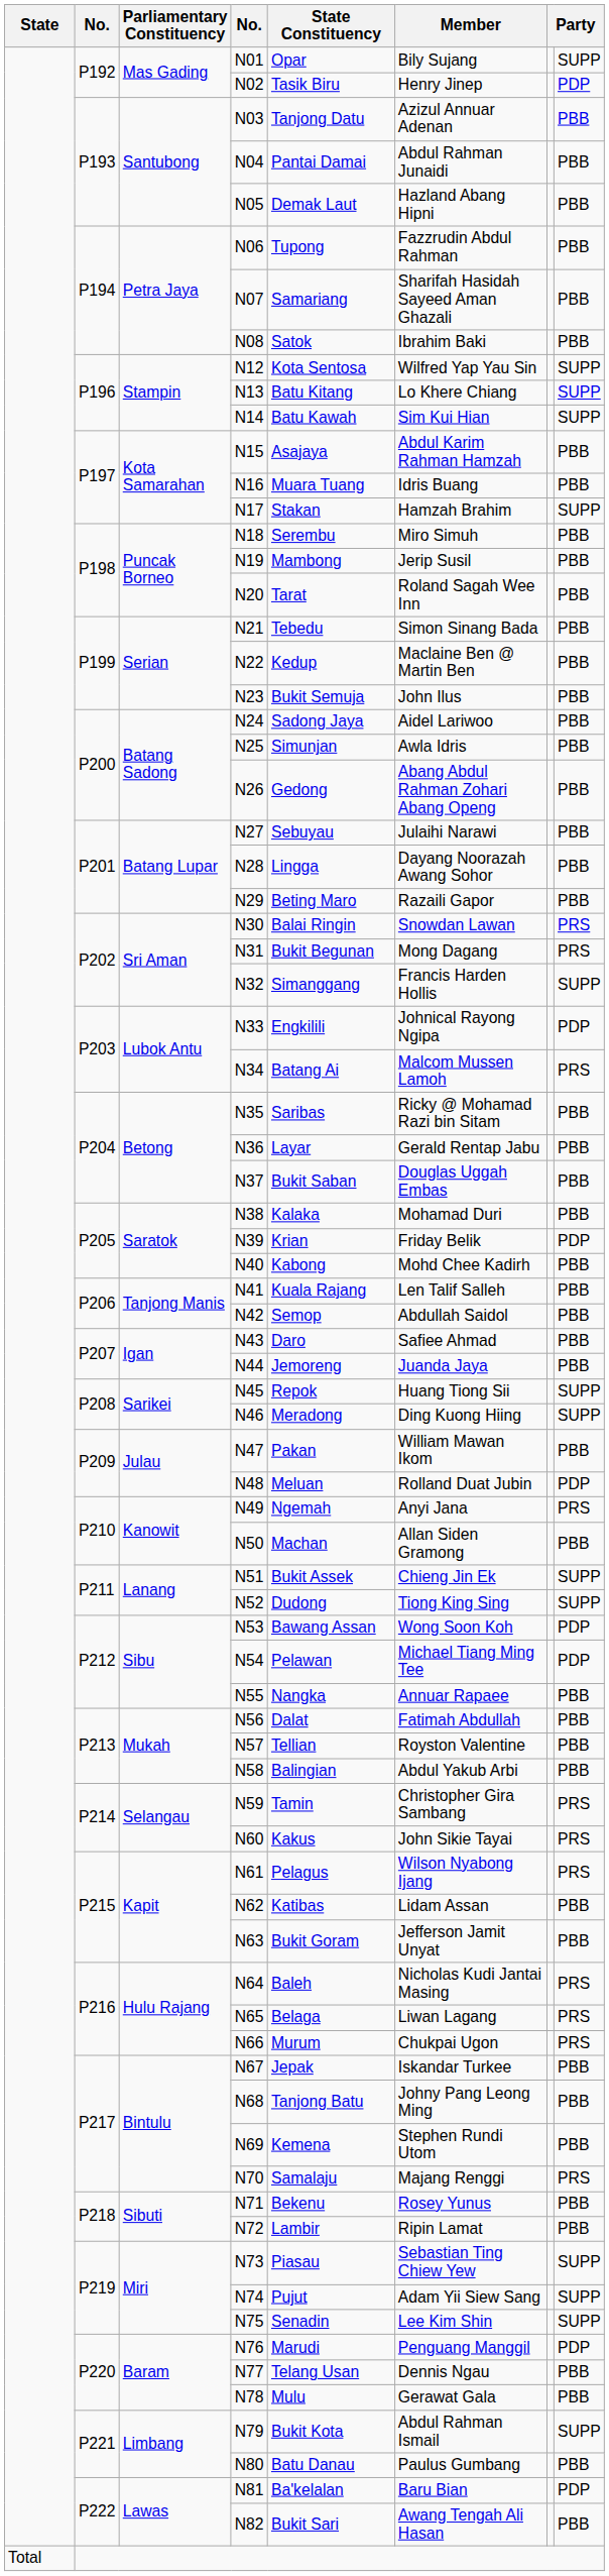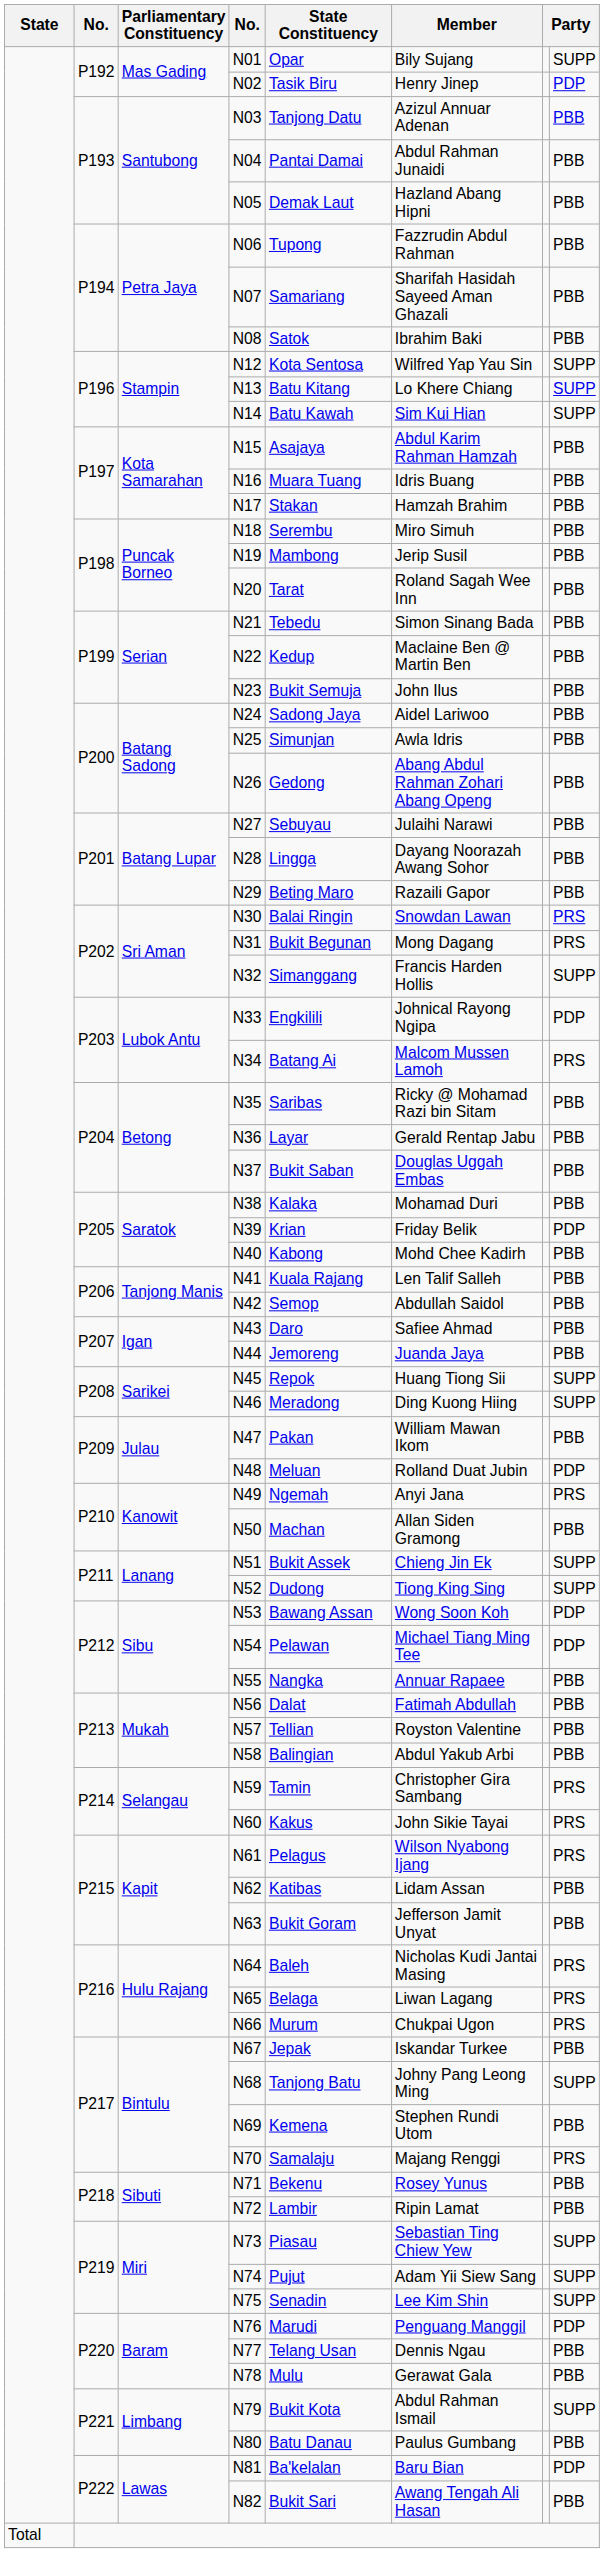N17 | column 8: SUPP -> PBB
N68 | column 8: PBB -> SUPP
